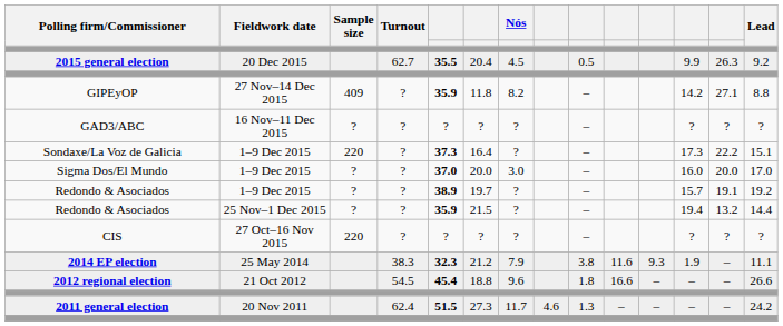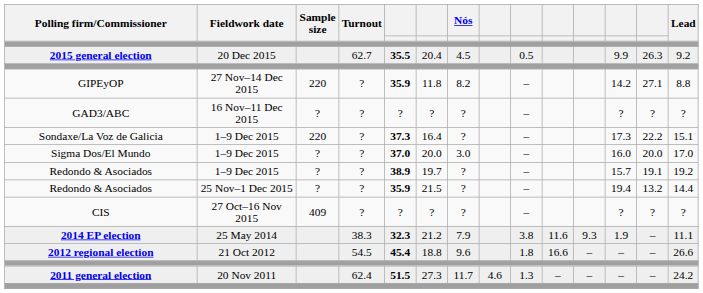GIPEyOP | Sample size: 409 -> 220
CIS | Sample size: 220 -> 409
